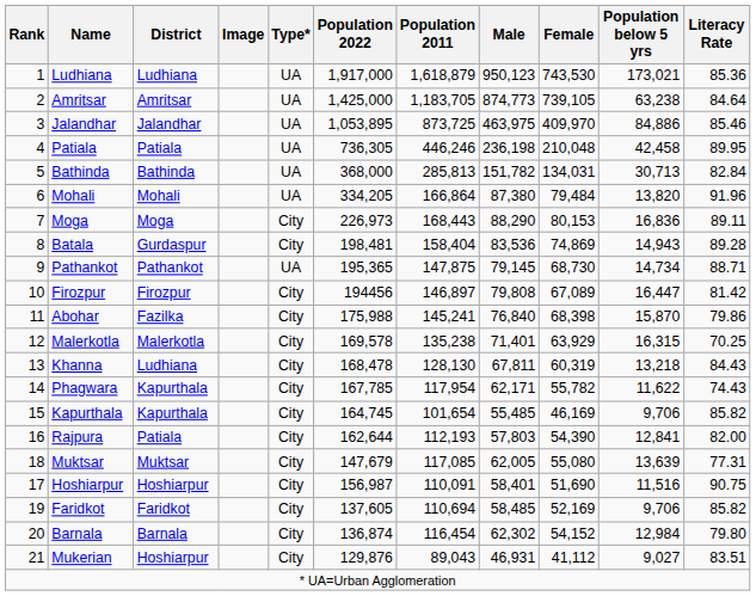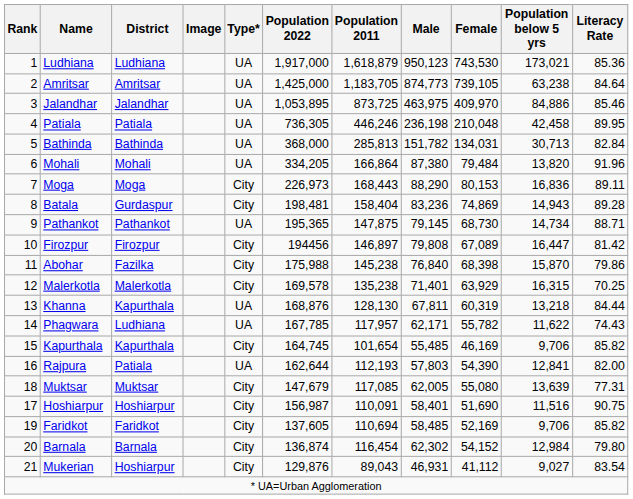Batala | Male: 83,536 -> 83,236
Abohar | Population 2011: 145,241 -> 145,238
Khanna | District: Ludhiana -> Kapurthala
Khanna | Type*: City -> UA
Khanna | Population 2022: 168,478 -> 168,876
Khanna | Literacy Rate: 84.43 -> 84.44
Phagwara | District: Kapurthala -> Ludhiana
Phagwara | Type*: City -> UA
Phagwara | Population 2011: 117,954 -> 117,957
Rajpura | Type*: City -> UA
Mukerian | Literacy Rate: 83.51 -> 83.54
